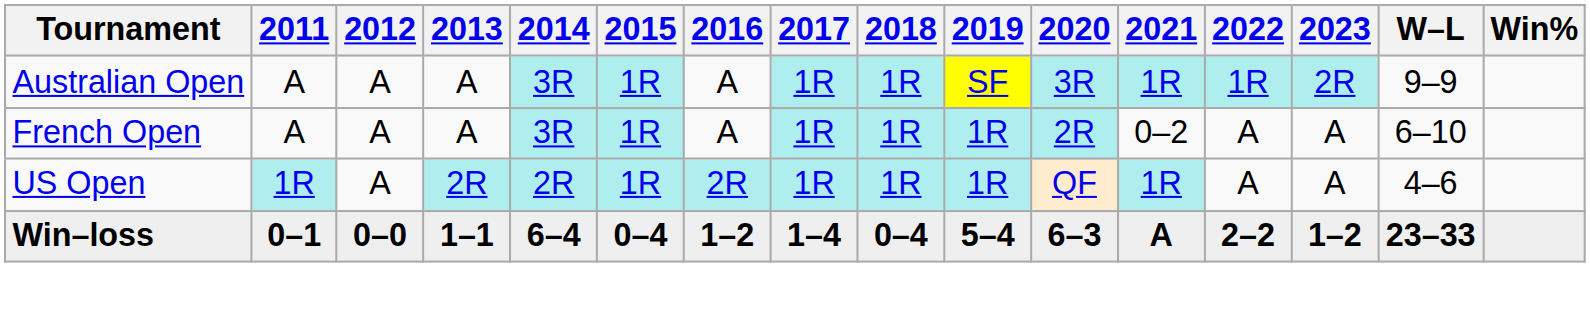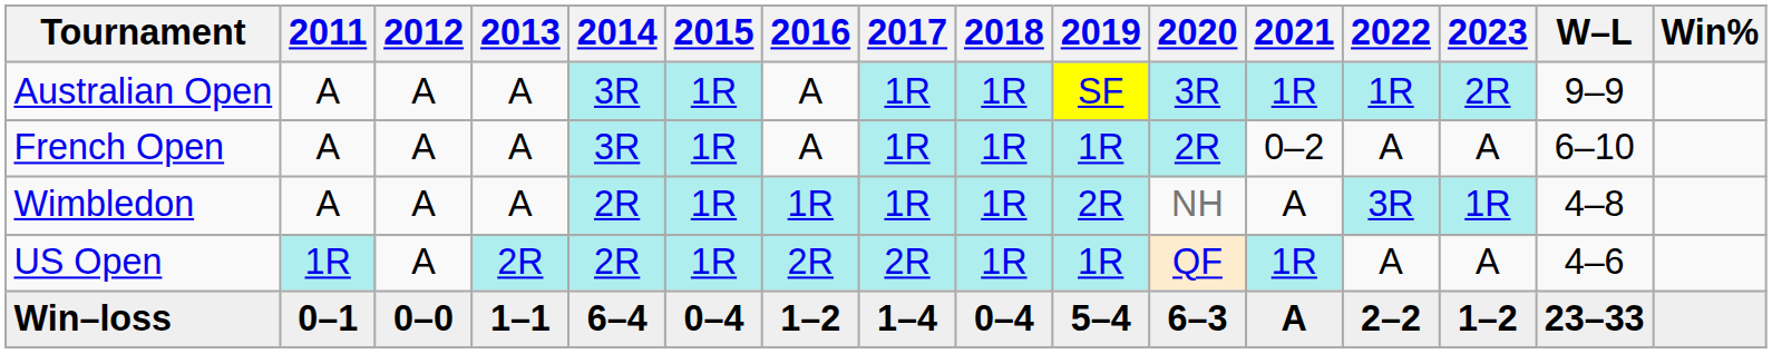+ row: Wimbledon | A | A | A | 2R | 1R | 1R | 1R | 1R | 2R | NH | A | 3R | 1R | 4–8
US Open | 2017: 1R -> 2R
